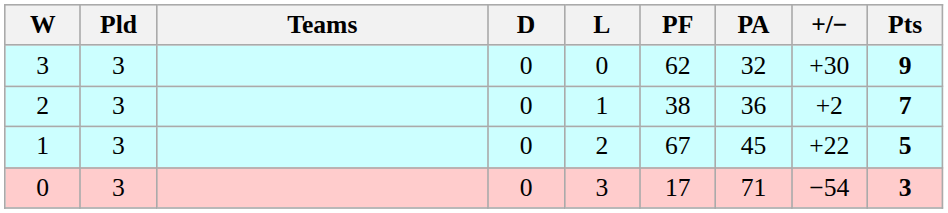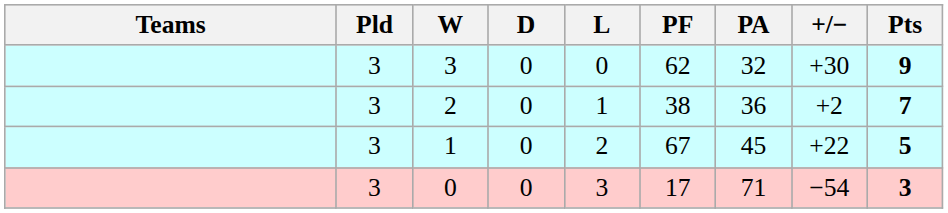columns swapped: Teams <-> W
